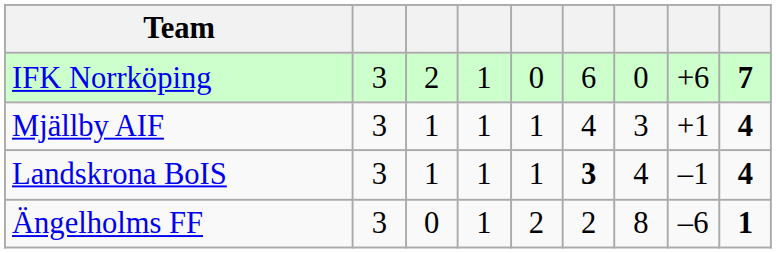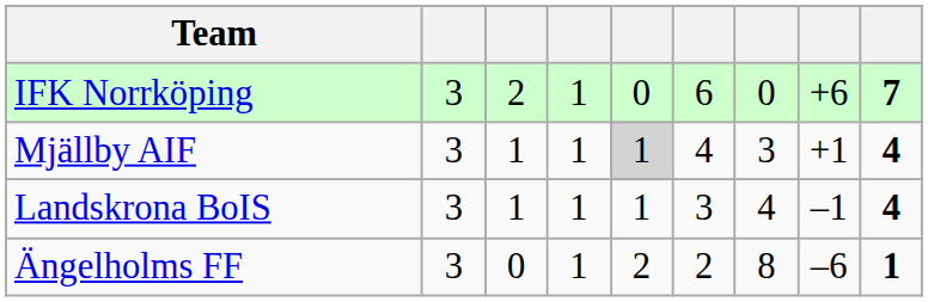Mjällby AIF | column 5: no background -> lightgrey background
Landskrona BoIS | column 6: bold -> normal
